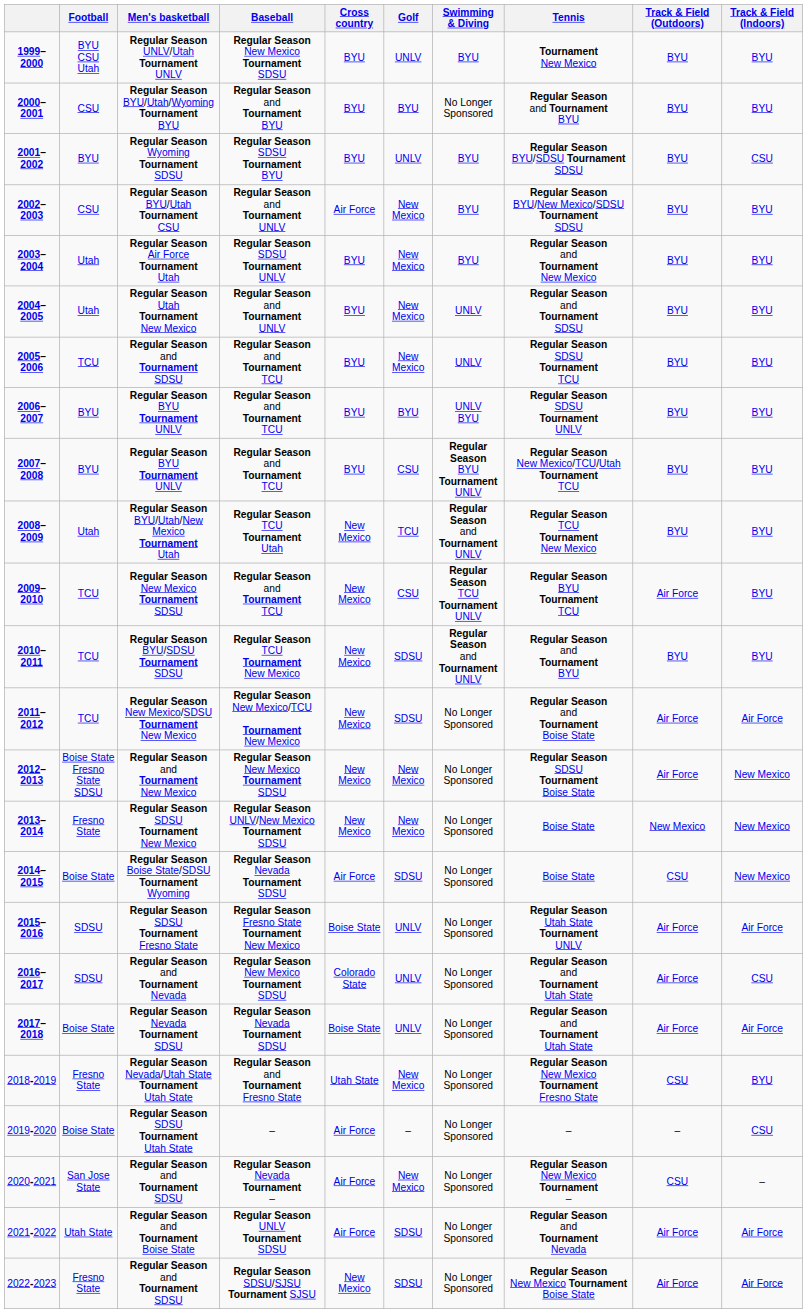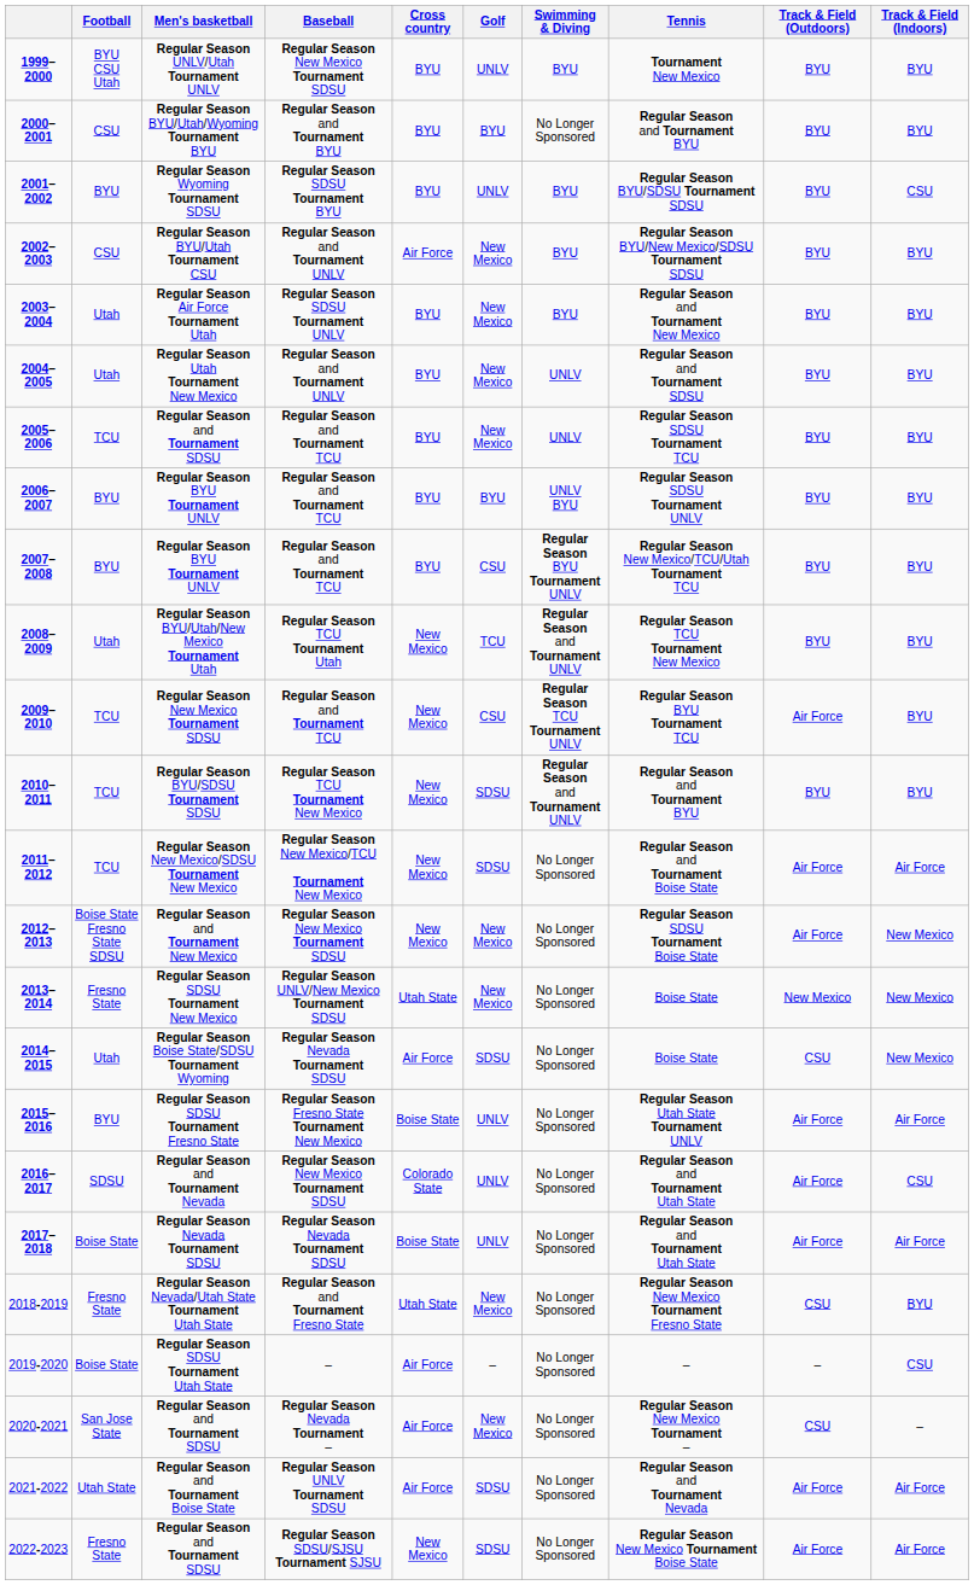2013–2014 | Cross country: New Mexico -> Utah State
2014–2015 | Football: Boise State -> Utah
2015–2016 | Football: SDSU -> BYU
